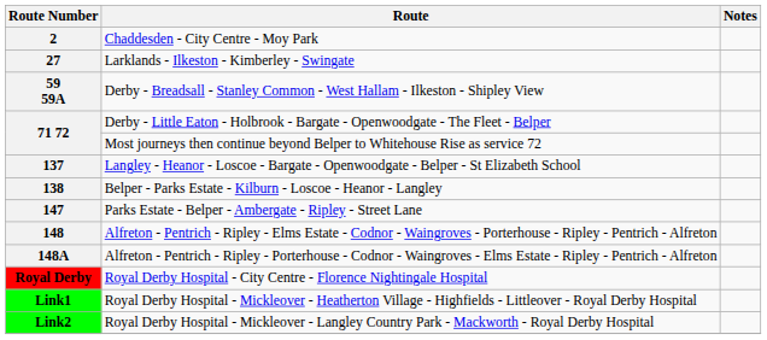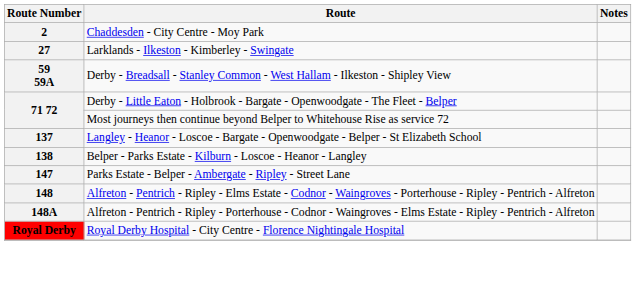- row: Link1 | Royal Derby Hospital - Mickleover - Heatherton Village - Highfields - Littleover - Royal Derby Hospital
- row: Link2 | Royal Derby Hospital - Mickleover - Langley Country Park - Mackworth - Royal Derby Hospital
